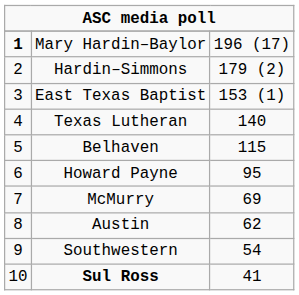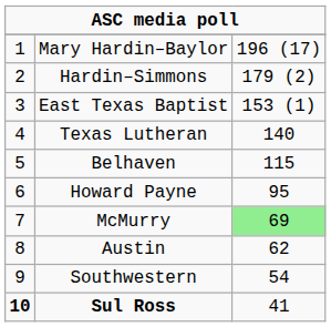Mary Hardin–Baylor | column 1: bold -> normal
McMurry | column 3: no background -> lightgreen background
Sul Ross | column 1: normal -> bold
